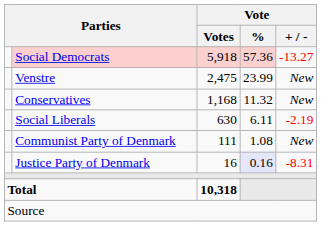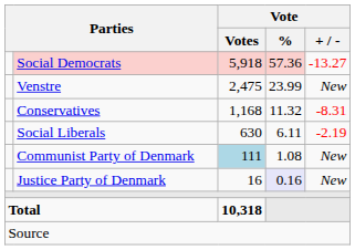Conservatives | Vote / + / -: New -> -8.31
Communist Party of Denmark | Vote / Votes: no background -> lightblue background
Justice Party of Denmark | Vote / + / -: -8.31 -> New
